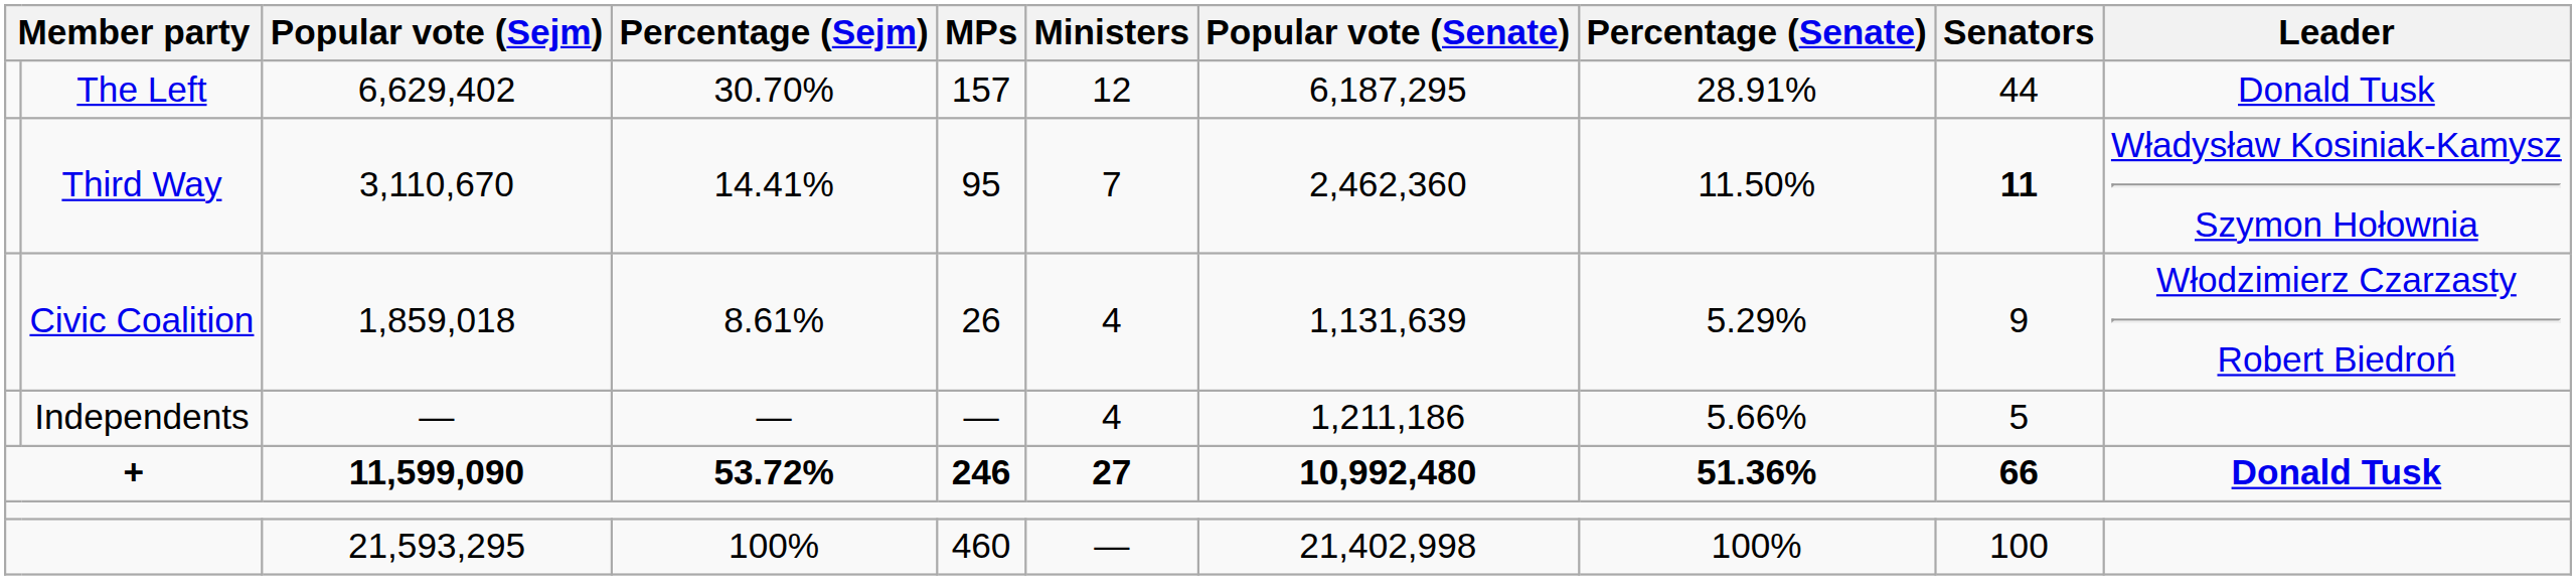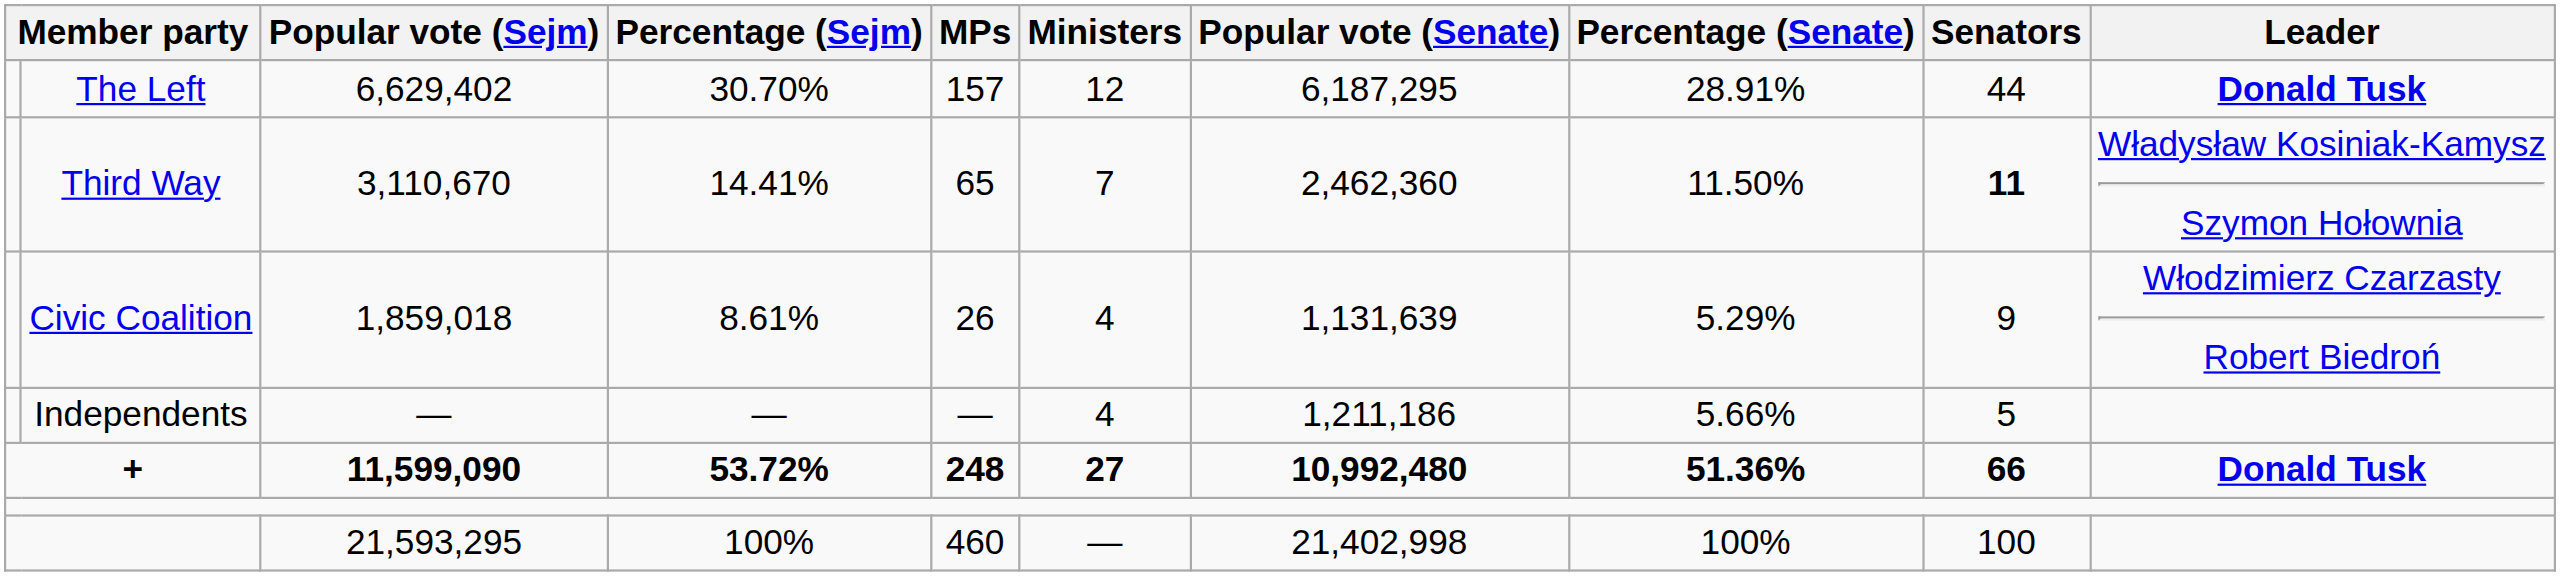6,629,402 | Leader: normal -> bold
3,110,670 | MPs: 95 -> 65
11,599,090 | MPs: 246 -> 248
